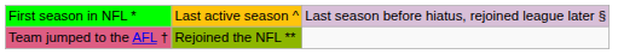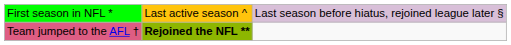Team jumped to the AFL † | column 2: normal -> bold
